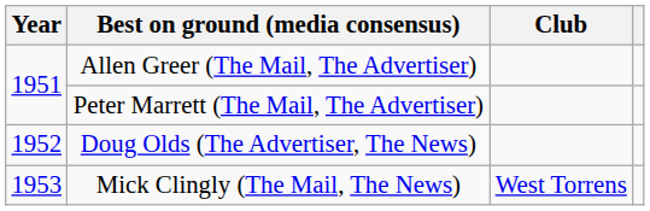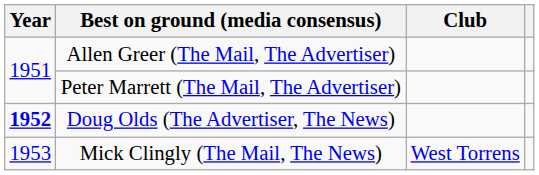Doug Olds (The Advertiser, The News) | Year: normal -> bold
